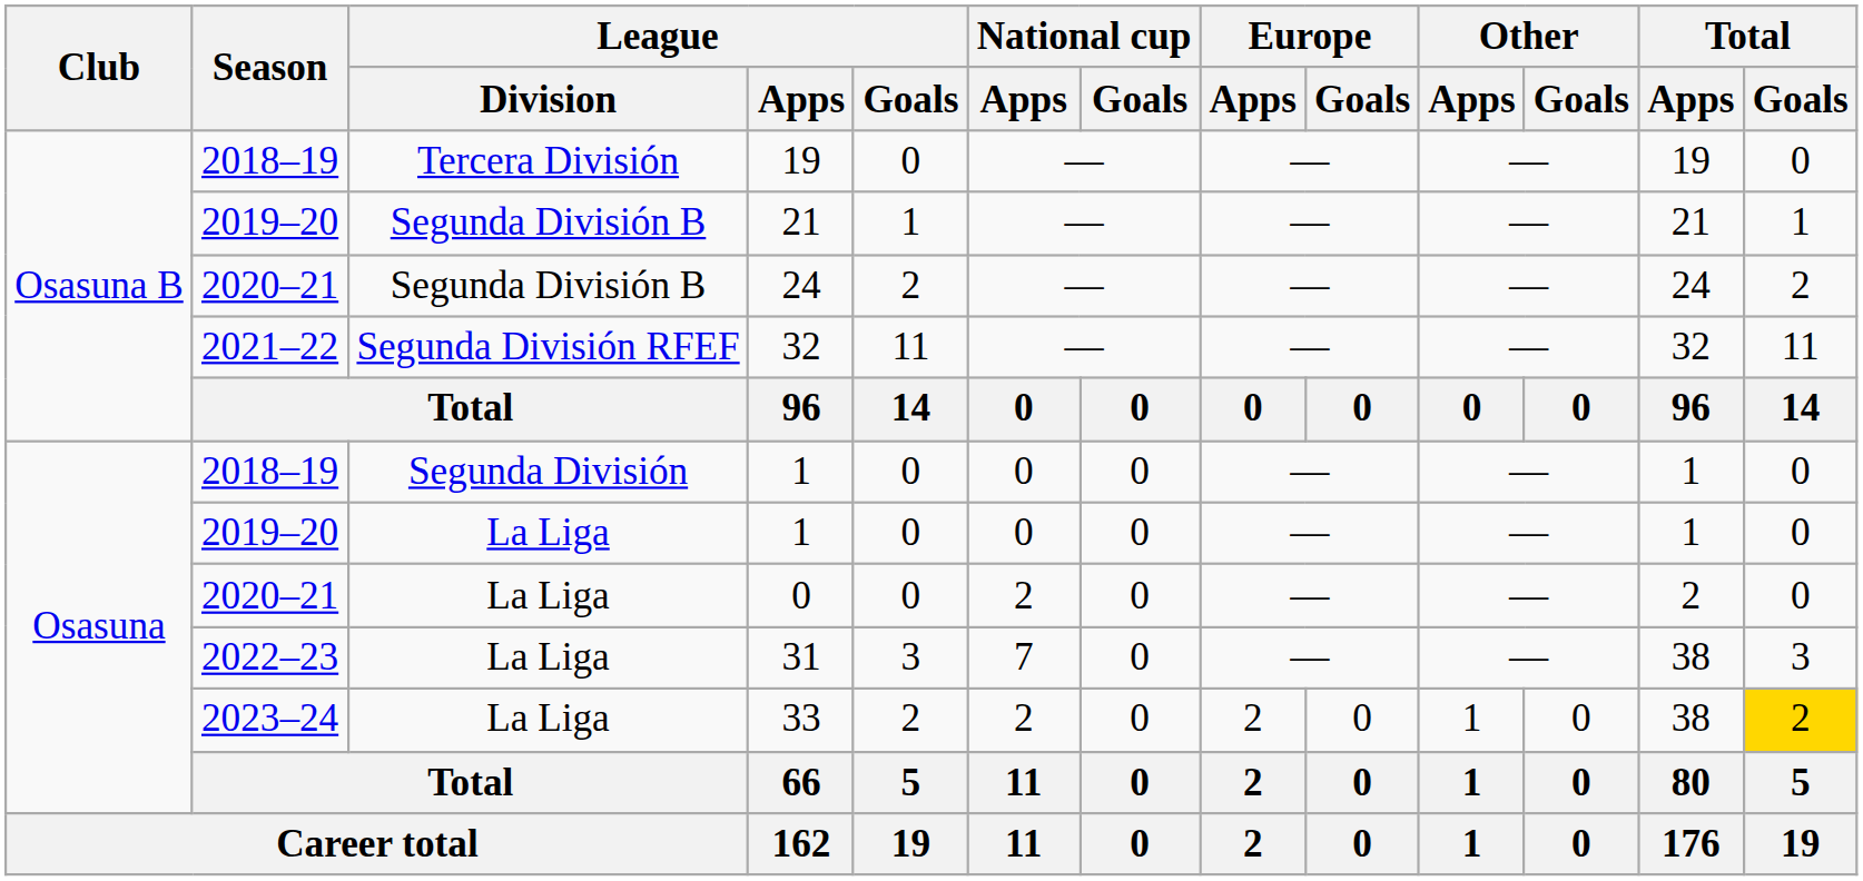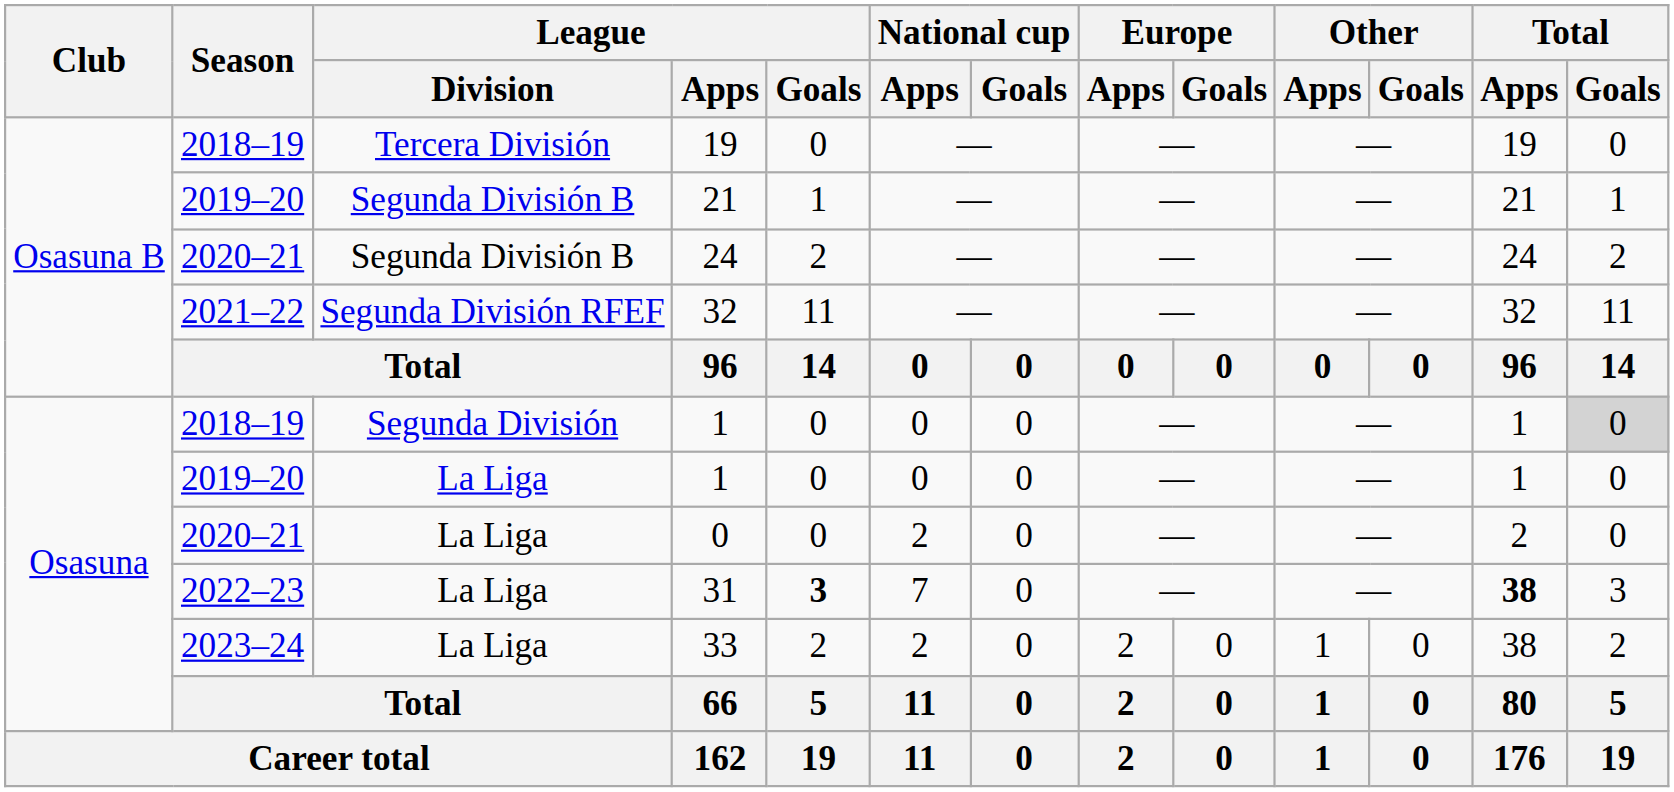2018–19 / 1 | Total / Goals: no background -> lightgrey background
31 | League / Goals: normal -> bold
31 | Total / Apps: normal -> bold
33 | Total / Goals: gold background -> no background
